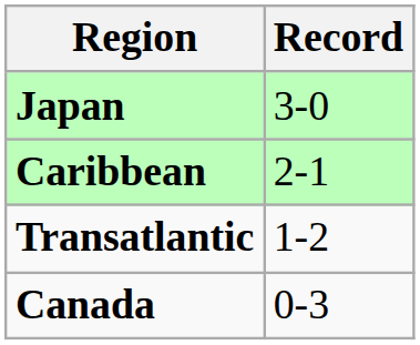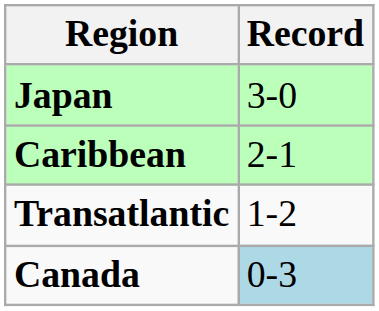Canada | Record: no background -> lightblue background
